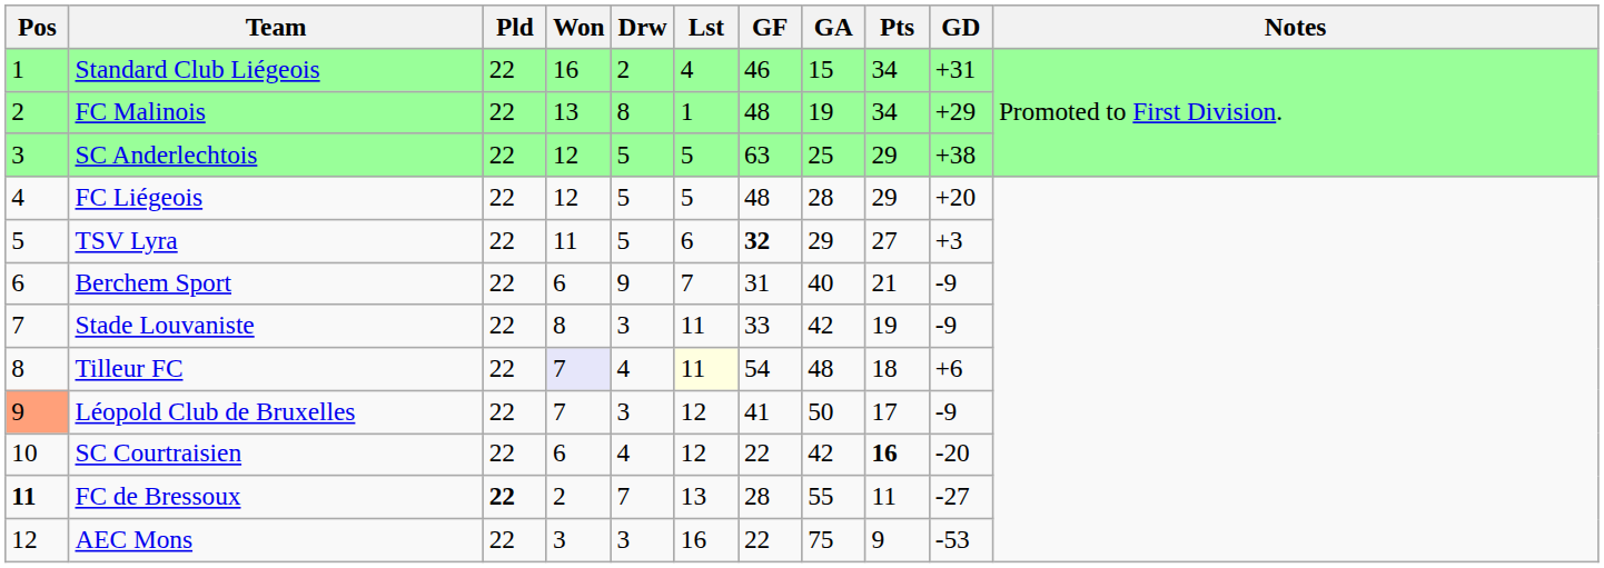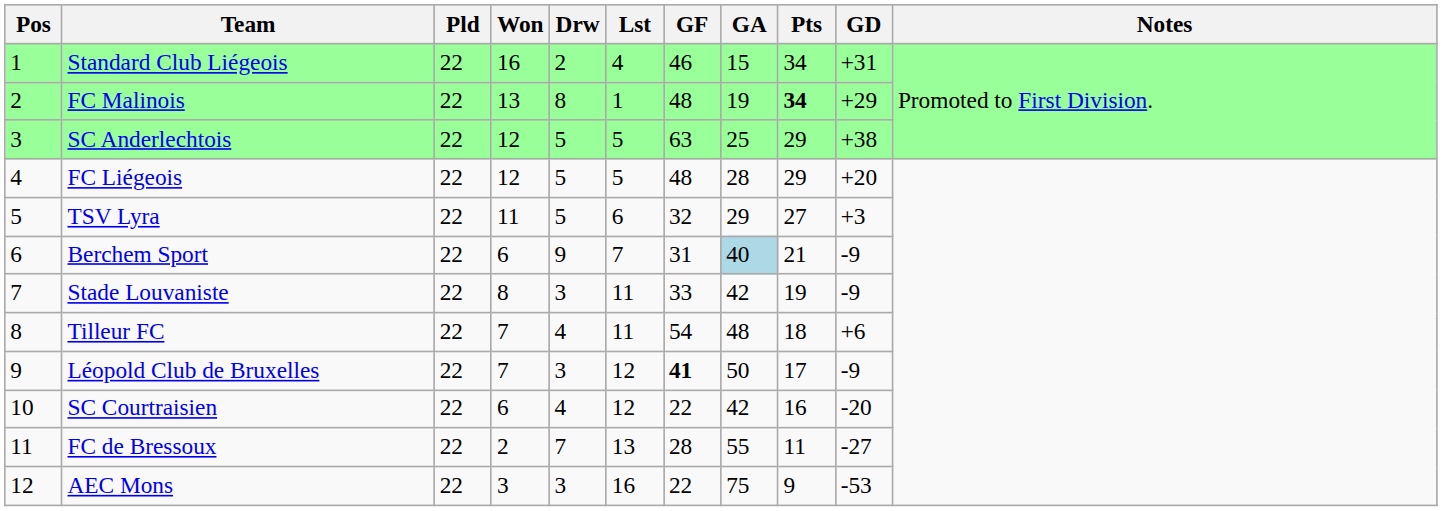FC Malinois | Pts: normal -> bold
TSV Lyra | GF: bold -> normal
Berchem Sport | GA: no background -> lightblue background
Tilleur FC | Won: lavender background -> no background
Tilleur FC | Lst: lightyellow background -> no background
Léopold Club de Bruxelles | Pos: lightsalmon background -> no background
Léopold Club de Bruxelles | GF: normal -> bold
SC Courtraisien | Pts: bold -> normal
FC de Bressoux | Pos: bold -> normal
FC de Bressoux | Pld: bold -> normal
